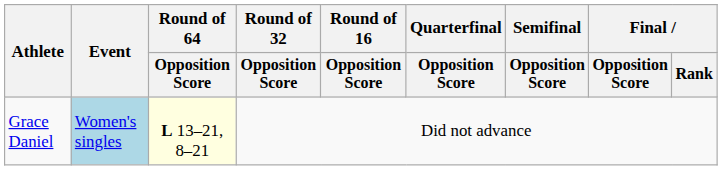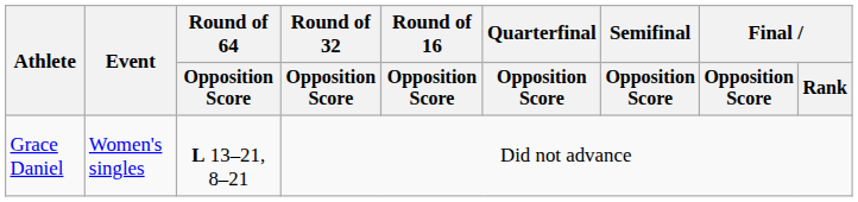Grace Daniel | Event: lightblue background -> no background
Grace Daniel | Round of 64 / Opposition Score: lightyellow background -> no background
